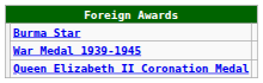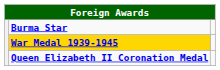War Medal 1939-1945 | Burma Star: no background -> gold background
